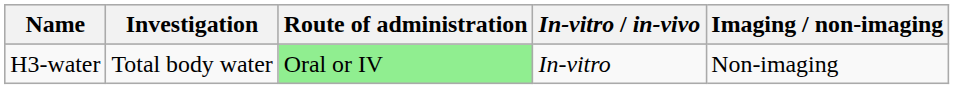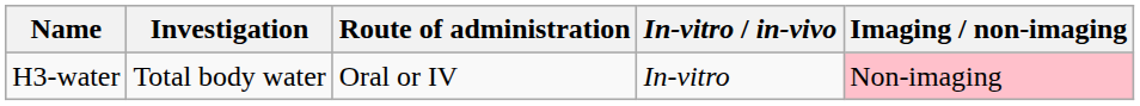row 2 | Route of administration: lightgreen background -> no background
row 2 | Imaging / non-imaging: no background -> pink background
